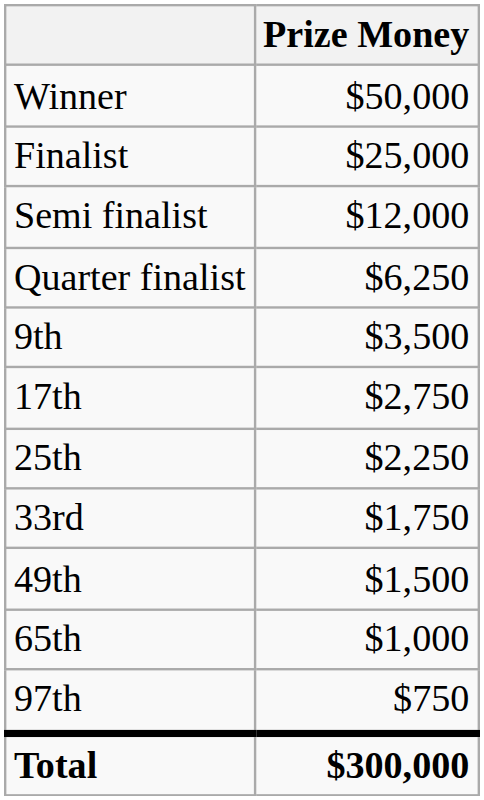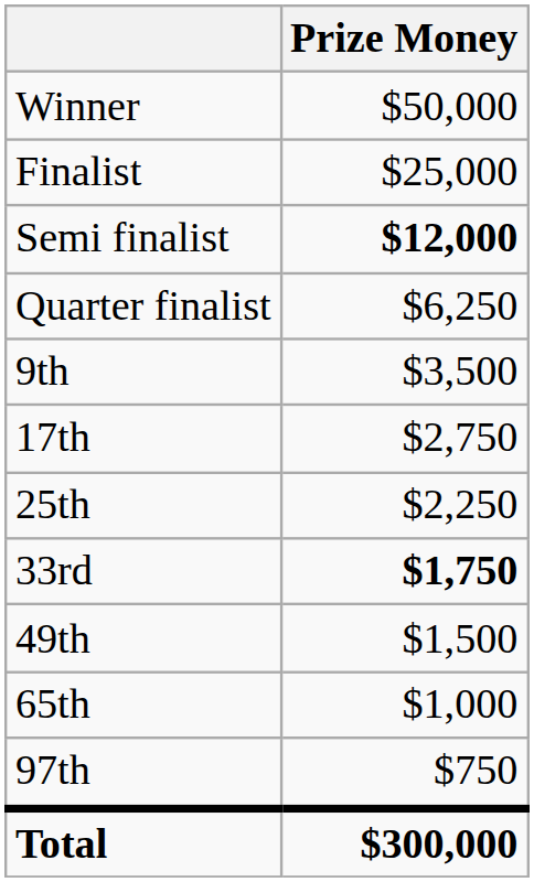Semi finalist | Prize Money: normal -> bold
33rd | Prize Money: normal -> bold
